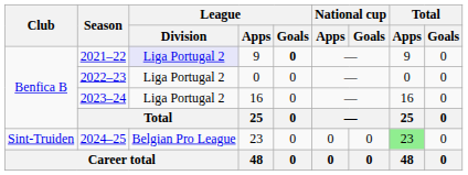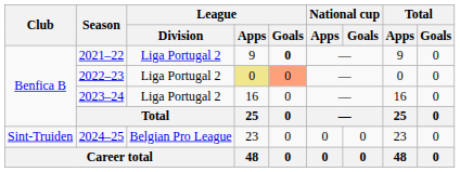2021–22 | League / Division: lavender background -> no background
2022–23 | League / Apps: no background -> khaki background
2022–23 | League / Goals: no background -> lightsalmon background
2024–25 | Total / Apps: lightgreen background -> no background
